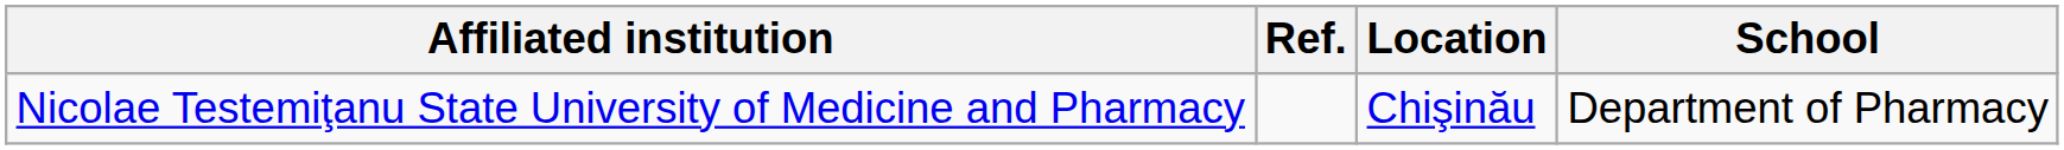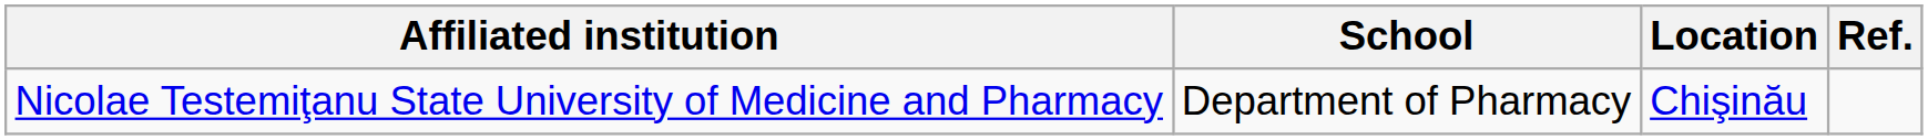columns swapped: School <-> Ref.
